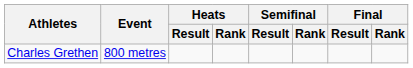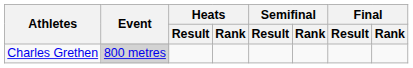Charles Grethen | Event: no background -> lightgrey background
